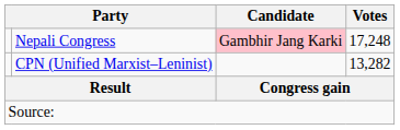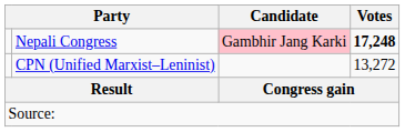Nepali Congress | Votes: normal -> bold
CPN (Unified Marxist–Leninist) | Votes: 13,282 -> 13,272
